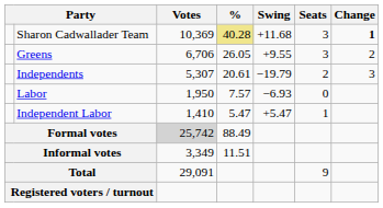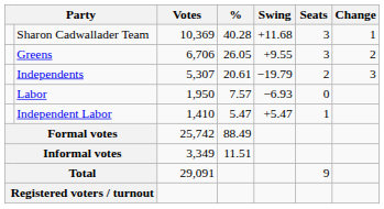Sharon Cadwallader Team | %: khaki background -> no background
Sharon Cadwallader Team | Change: bold -> normal
Formal votes | Votes: lightgrey background -> no background
